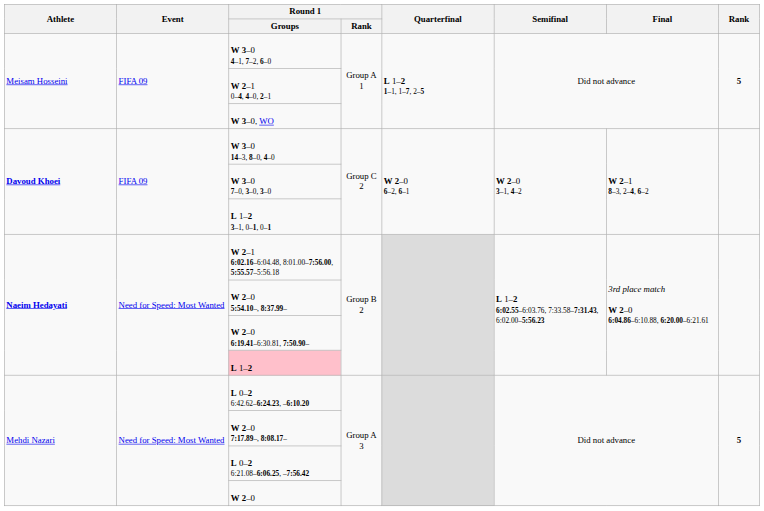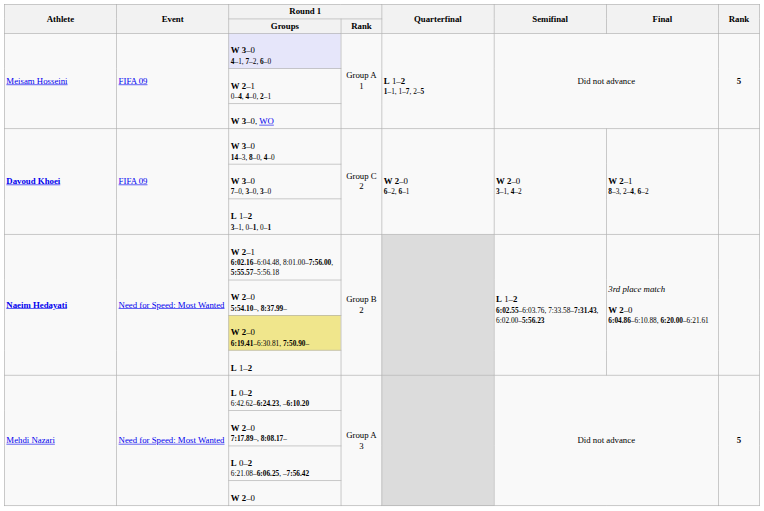W 3–0 4–1, 7–2, 6–0 | Round 1 / Groups: no background -> lavender background
W 2–0 6:19.41–6:30.81, 7:50.90– | Round 1 / Groups: no background -> khaki background
L 1–2 | Round 1 / Groups: pink background -> no background
